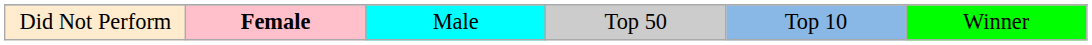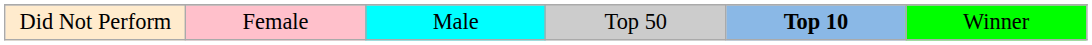Did Not Perform | column 2: bold -> normal
Did Not Perform | column 5: normal -> bold
